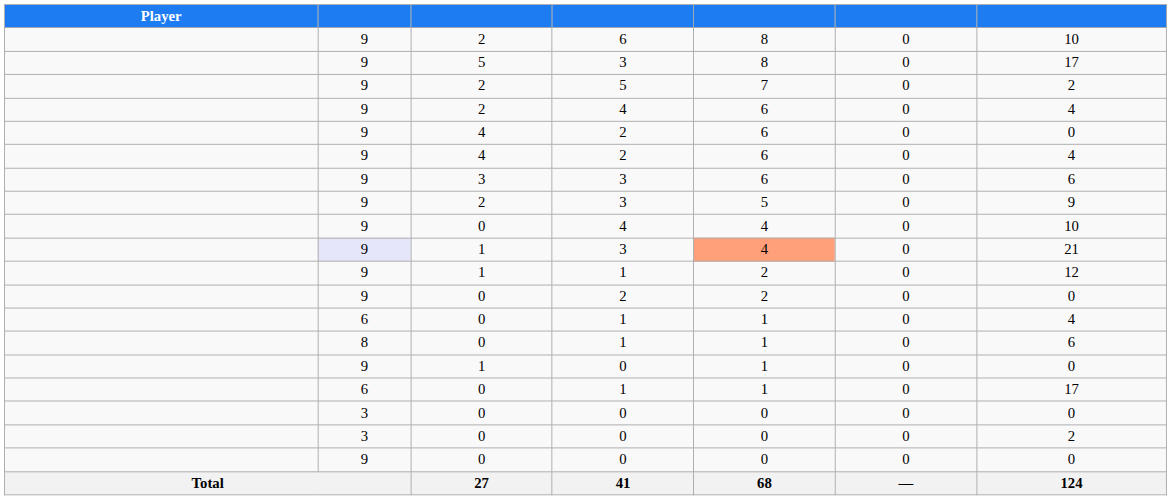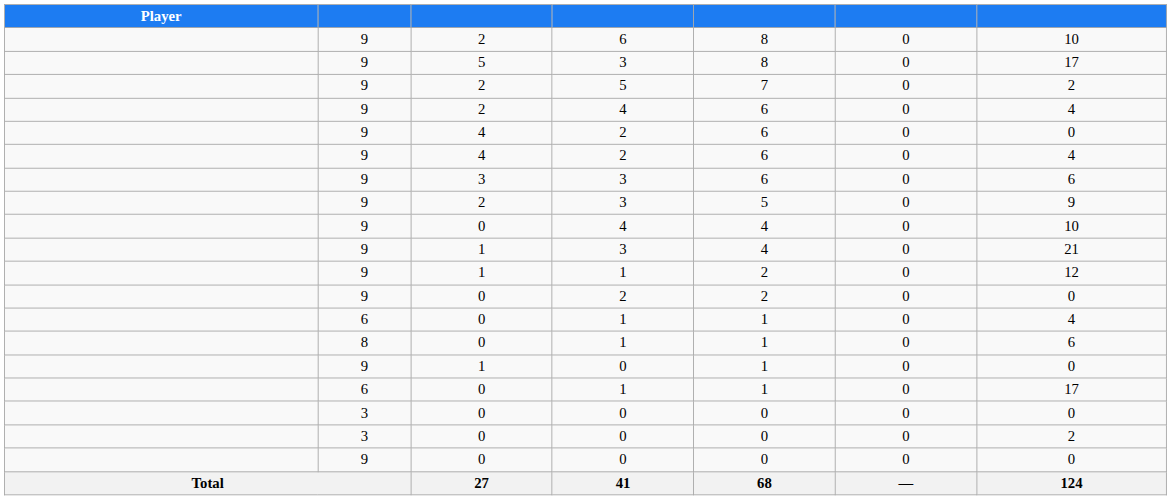1 / 3 | column 2: lavender background -> no background
1 / 3 | column 5: lightsalmon background -> no background
